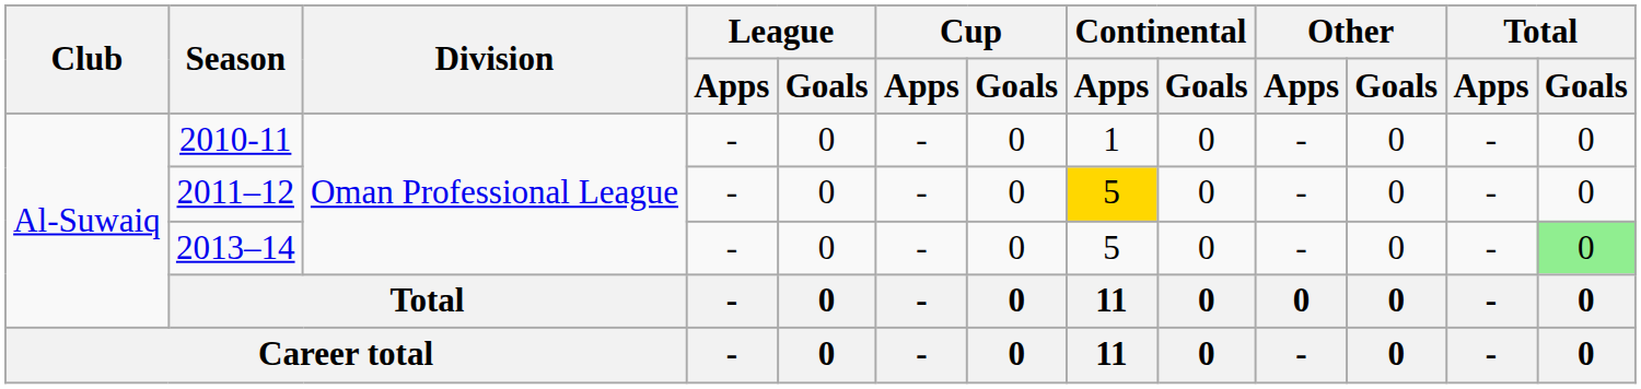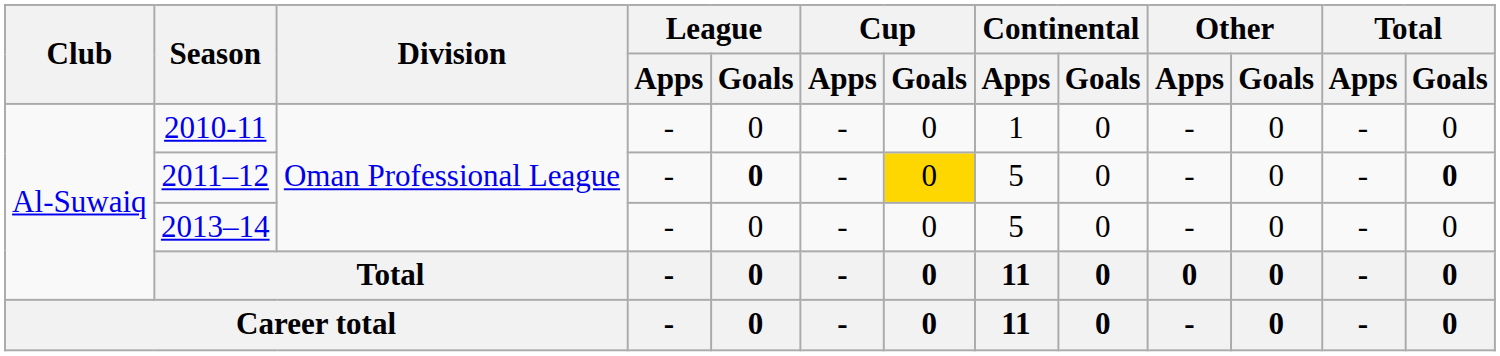2011–12 | League / Goals: normal -> bold
2011–12 | Cup / Goals: no background -> gold background
2011–12 | Continental / Apps: gold background -> no background
2011–12 | Total / Goals: normal -> bold
2013–14 | Total / Goals: lightgreen background -> no background
